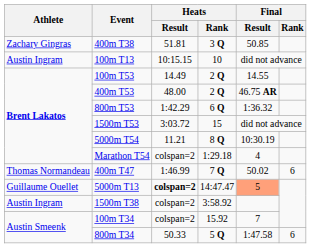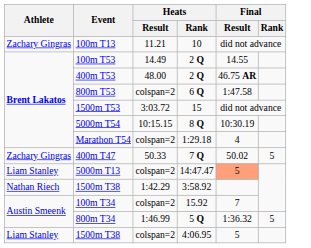- row: Zachary Gingras | 400m T38 | 51.81 | 3 Q | 50.85
100m T13 | Athlete: Austin Ingram -> Zachary Gingras
100m T13 | Heats / Result: 10:15.15 -> 11.21
800m T53 | Heats / Result: 1:42.29 -> colspan=2
800m T53 | Final / Result: 1:36.32 -> 1:47.58
5000m T54 | Heats / Result: 11.21 -> 10:15.15
400m T47 | Athlete: Thomas Normandeau -> Zachary Gingras
400m T47 | Heats / Result: 1:46.99 -> 50.33
400m T47 | Final / Rank: 6 -> 5
5000m T13 | Athlete: Guillaume Ouellet -> Liam Stanley
5000m T13 | Heats / Result: bold -> normal
1500m T38 / 3:58.92 | Athlete: Austin Ingram -> Nathan Riech
1500m T38 / 3:58.92 | Heats / Result: colspan=2 -> 1:42.29
800m T34 | Heats / Result: 50.33 -> 1:46.99
800m T34 | Final / Result: 1:47.58 -> 1:36.32
800m T34 | Final / Rank: 6 -> 5
+ row: Liam Stanley | 1500m T38 | colspan=2 | 4:06.95 | 5
